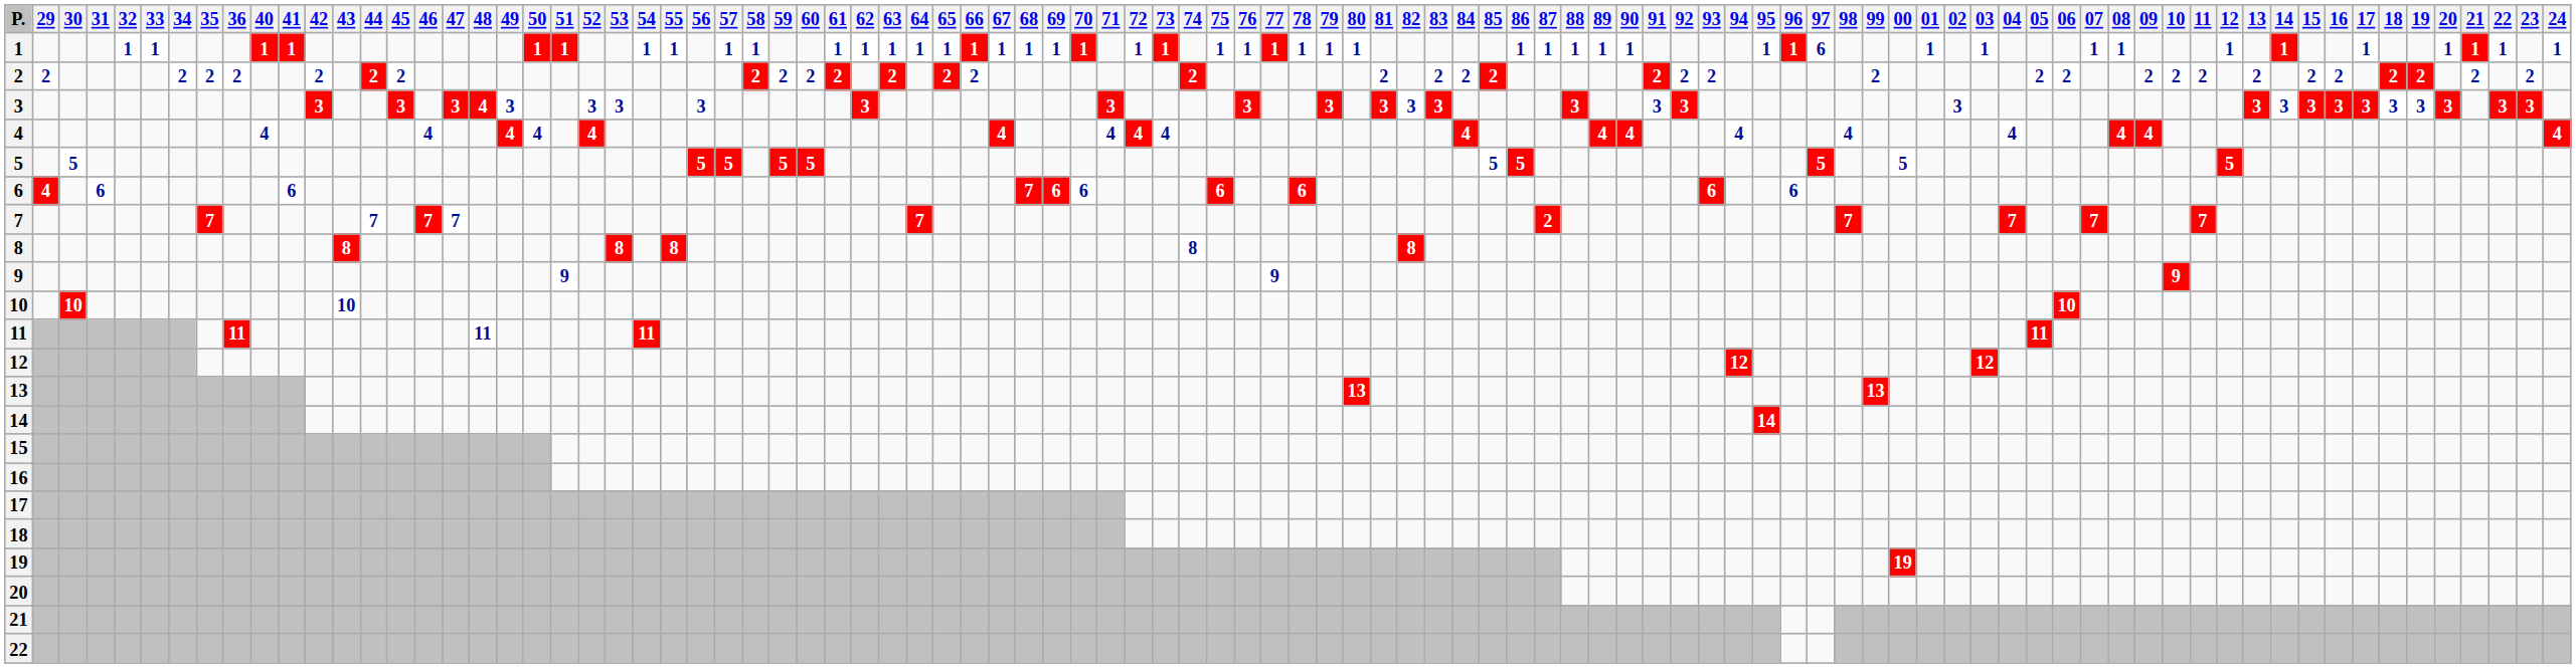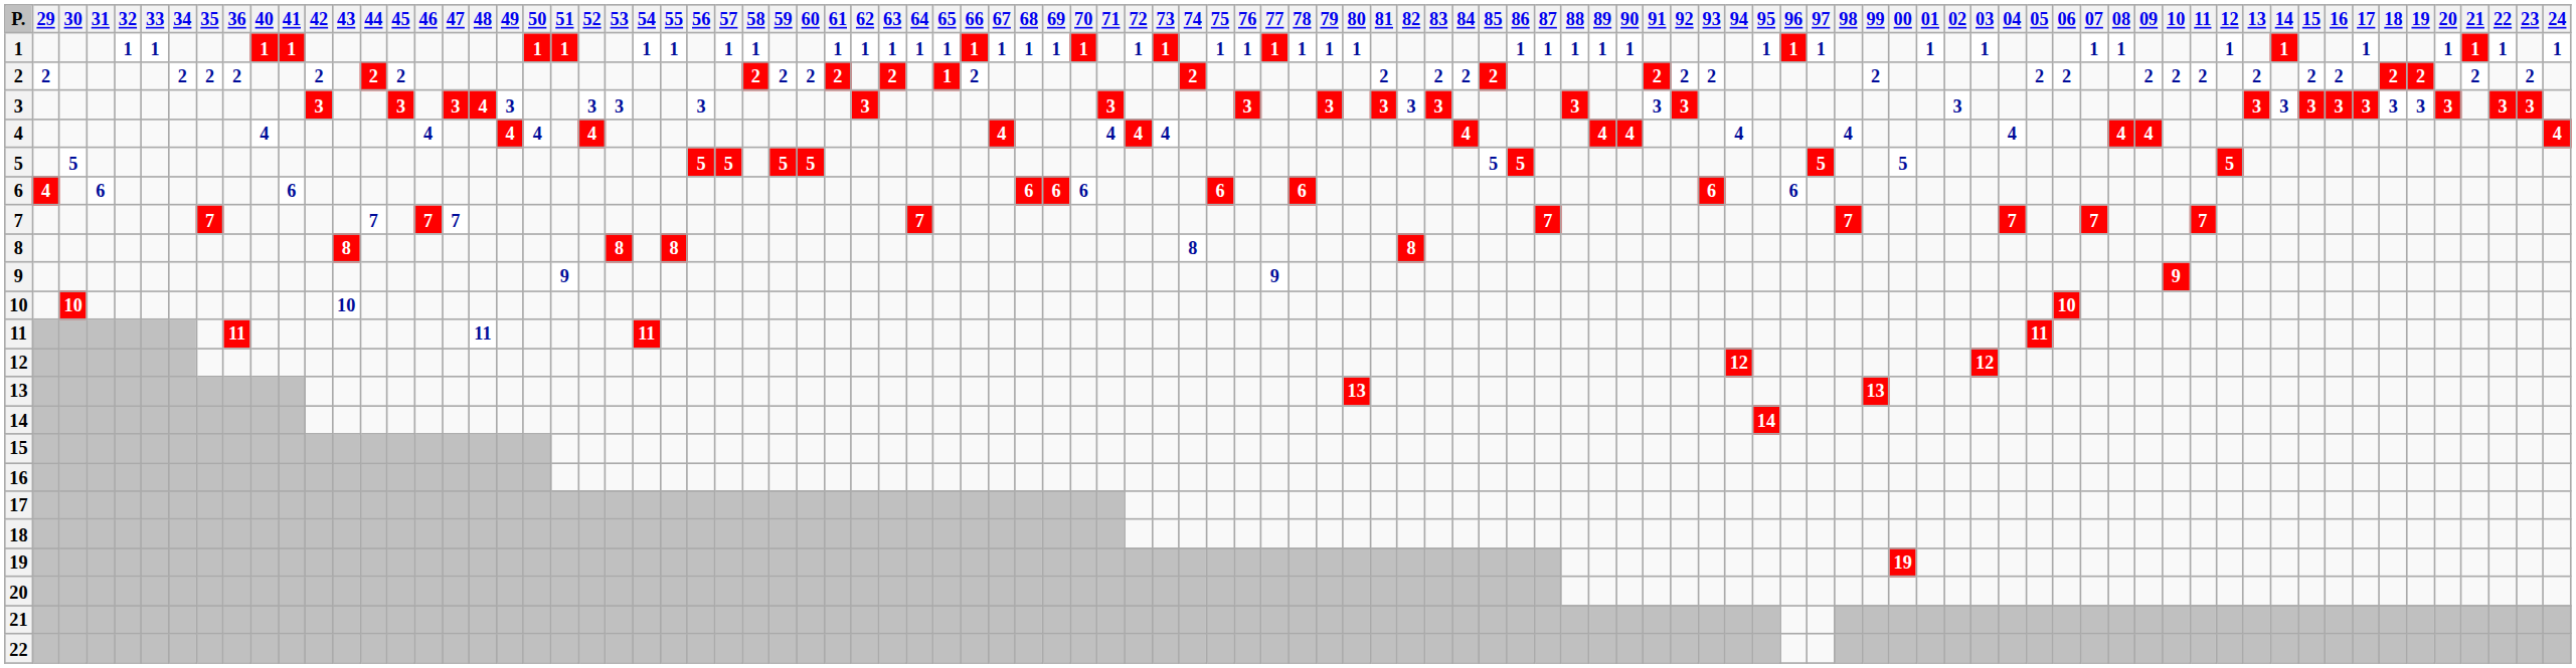row 2 | 97: 6 -> 1
row 3 | 65: 2 -> 1
row 7 | 68: 7 -> 6
row 8 | 87: 2 -> 7
